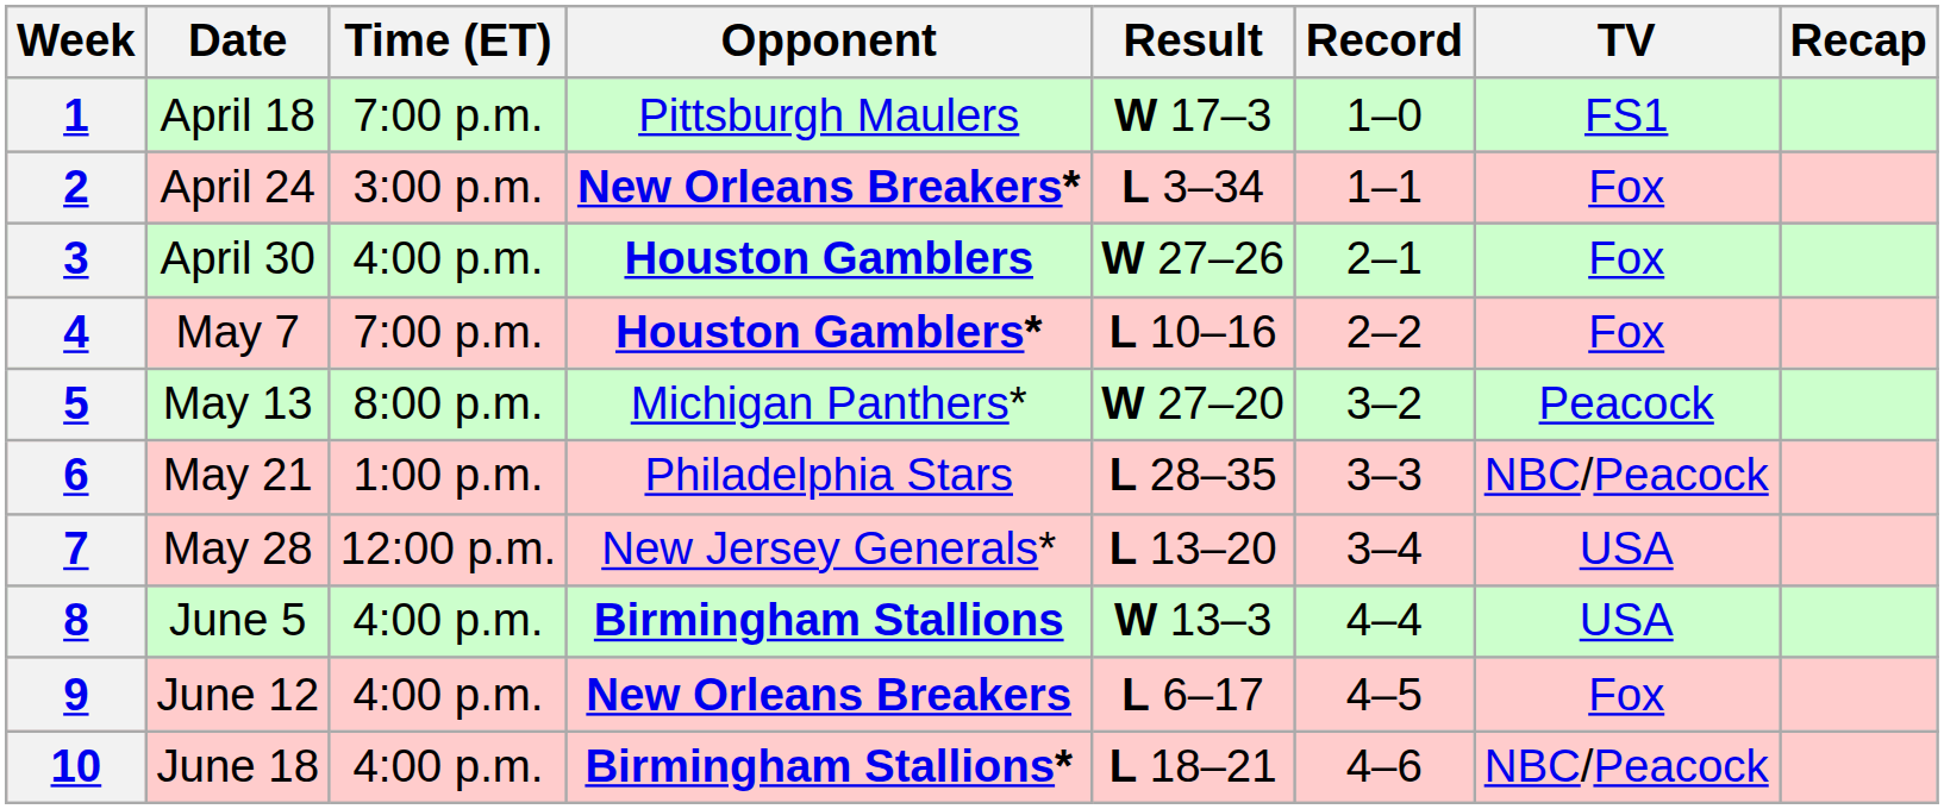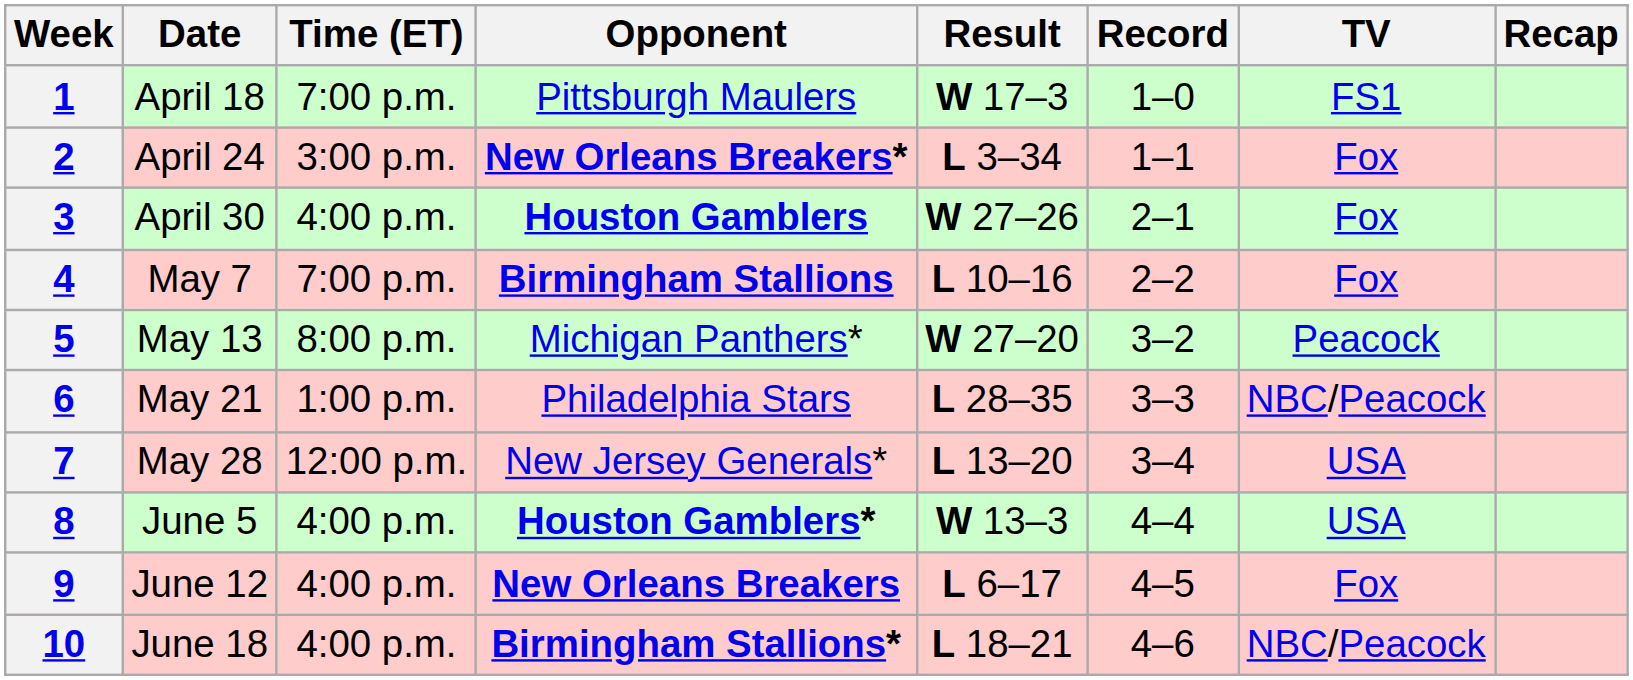4 | Opponent: Houston Gamblers* -> Birmingham Stallions
8 | Opponent: Birmingham Stallions -> Houston Gamblers*
